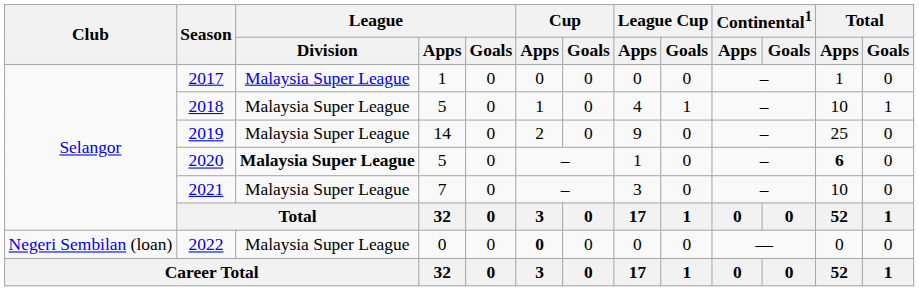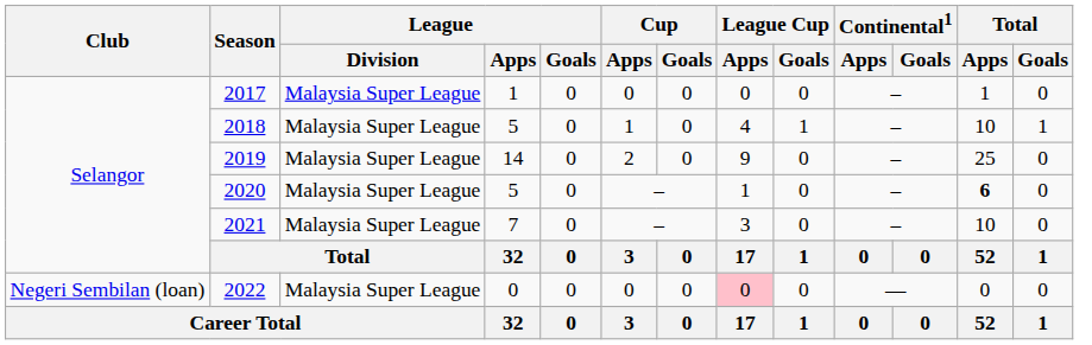2020 | League / Division: bold -> normal
2022 | Cup / Apps: bold -> normal
2022 | League Cup / Apps: no background -> pink background
